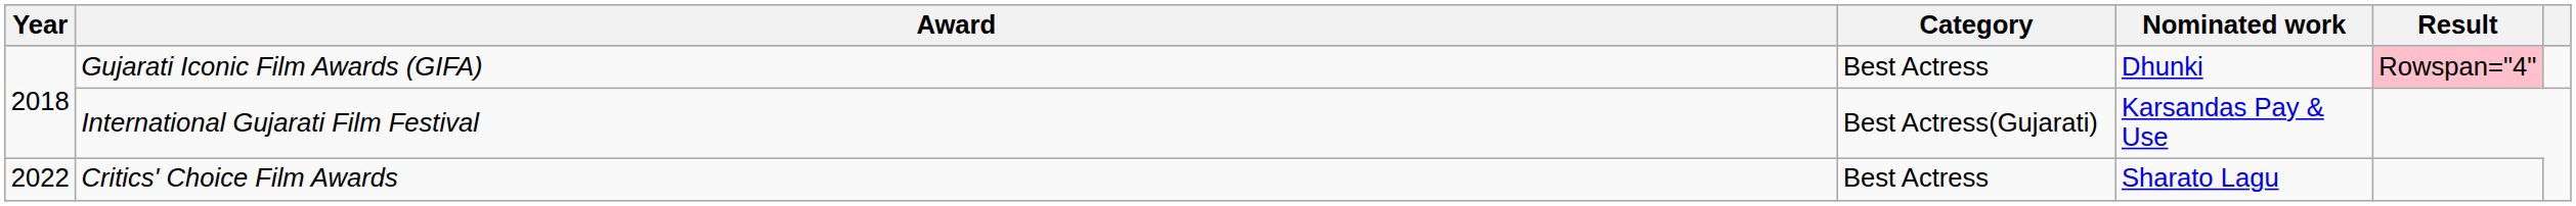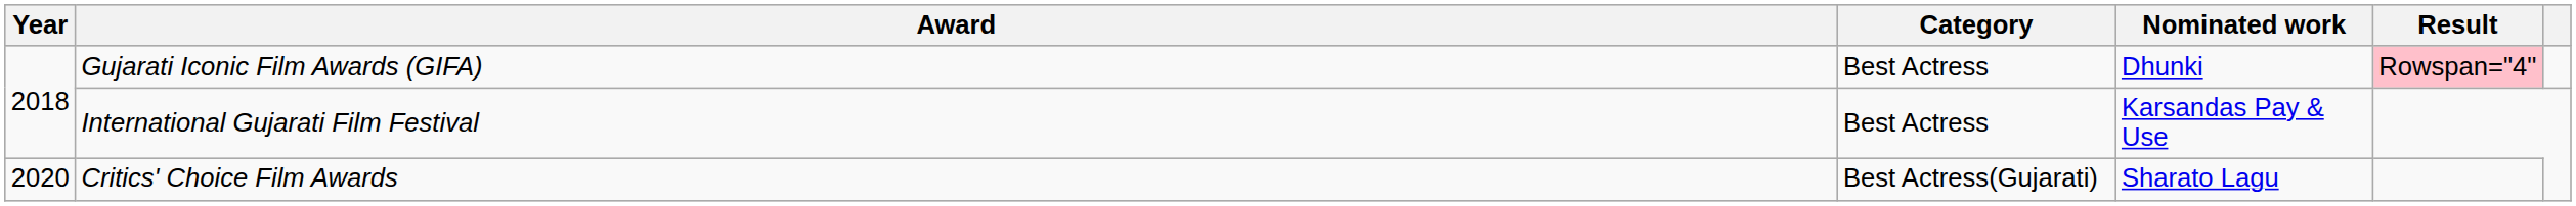International Gujarati Film Festival | Category: Best Actress(Gujarati) -> Best Actress
Critics' Choice Film Awards | Year: 2022 -> 2020
Critics' Choice Film Awards | Category: Best Actress -> Best Actress(Gujarati)
